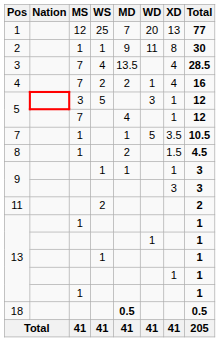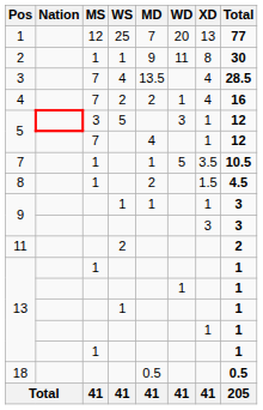18 | MD: bold -> normal
